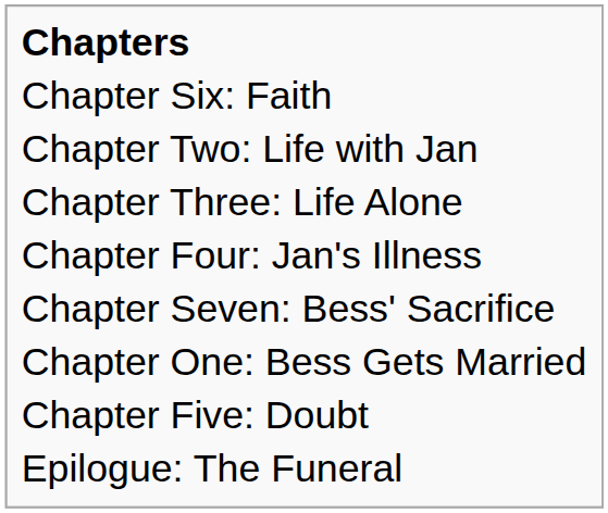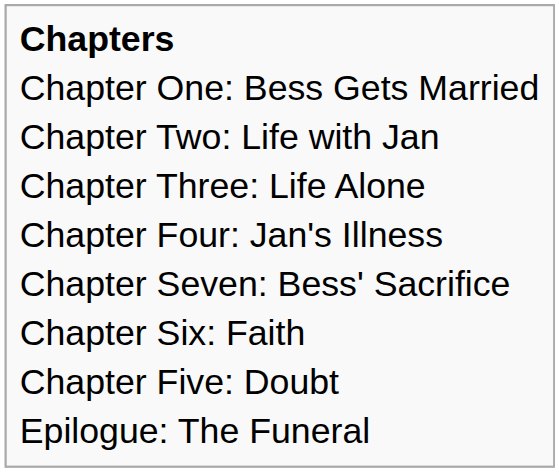row 2 | column 1: Chapter Six: Faith -> Chapter One: Bess Gets Married
row 7 | column 1: Chapter One: Bess Gets Married -> Chapter Six: Faith
